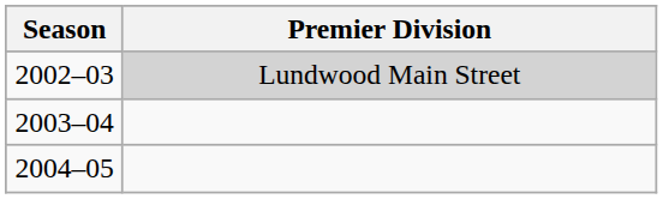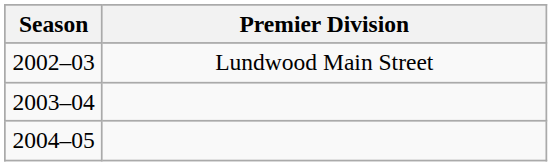2002–03 | Premier Division: lightgrey background -> no background
